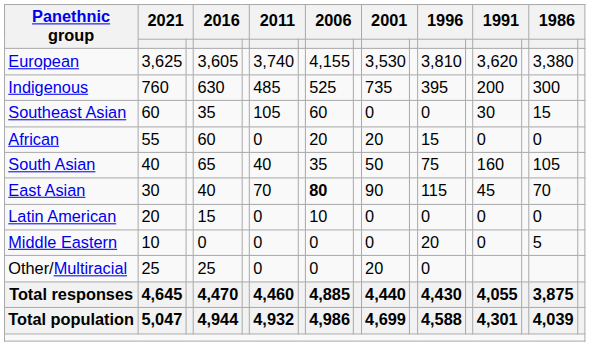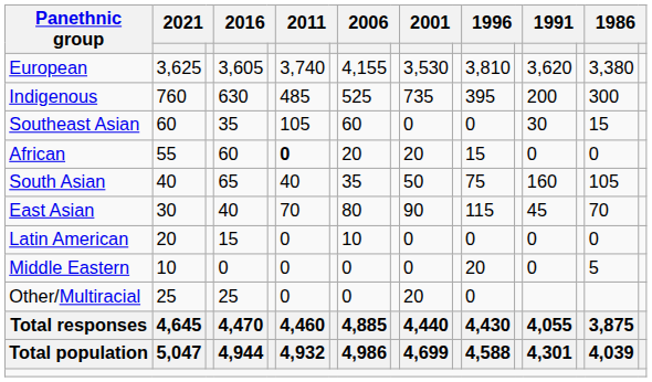African | column 6: normal -> bold
East Asian | column 8: bold -> normal
